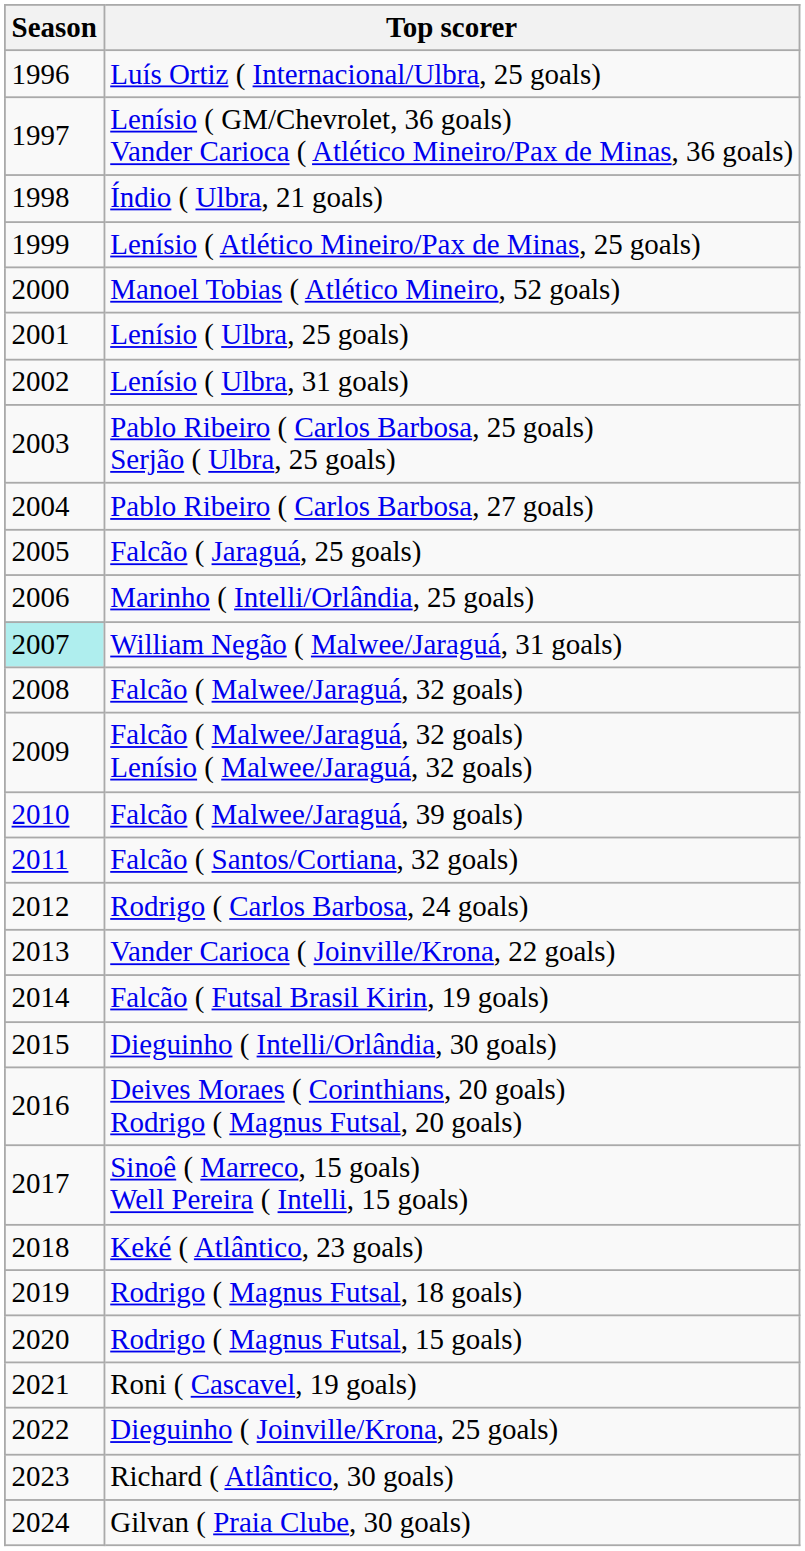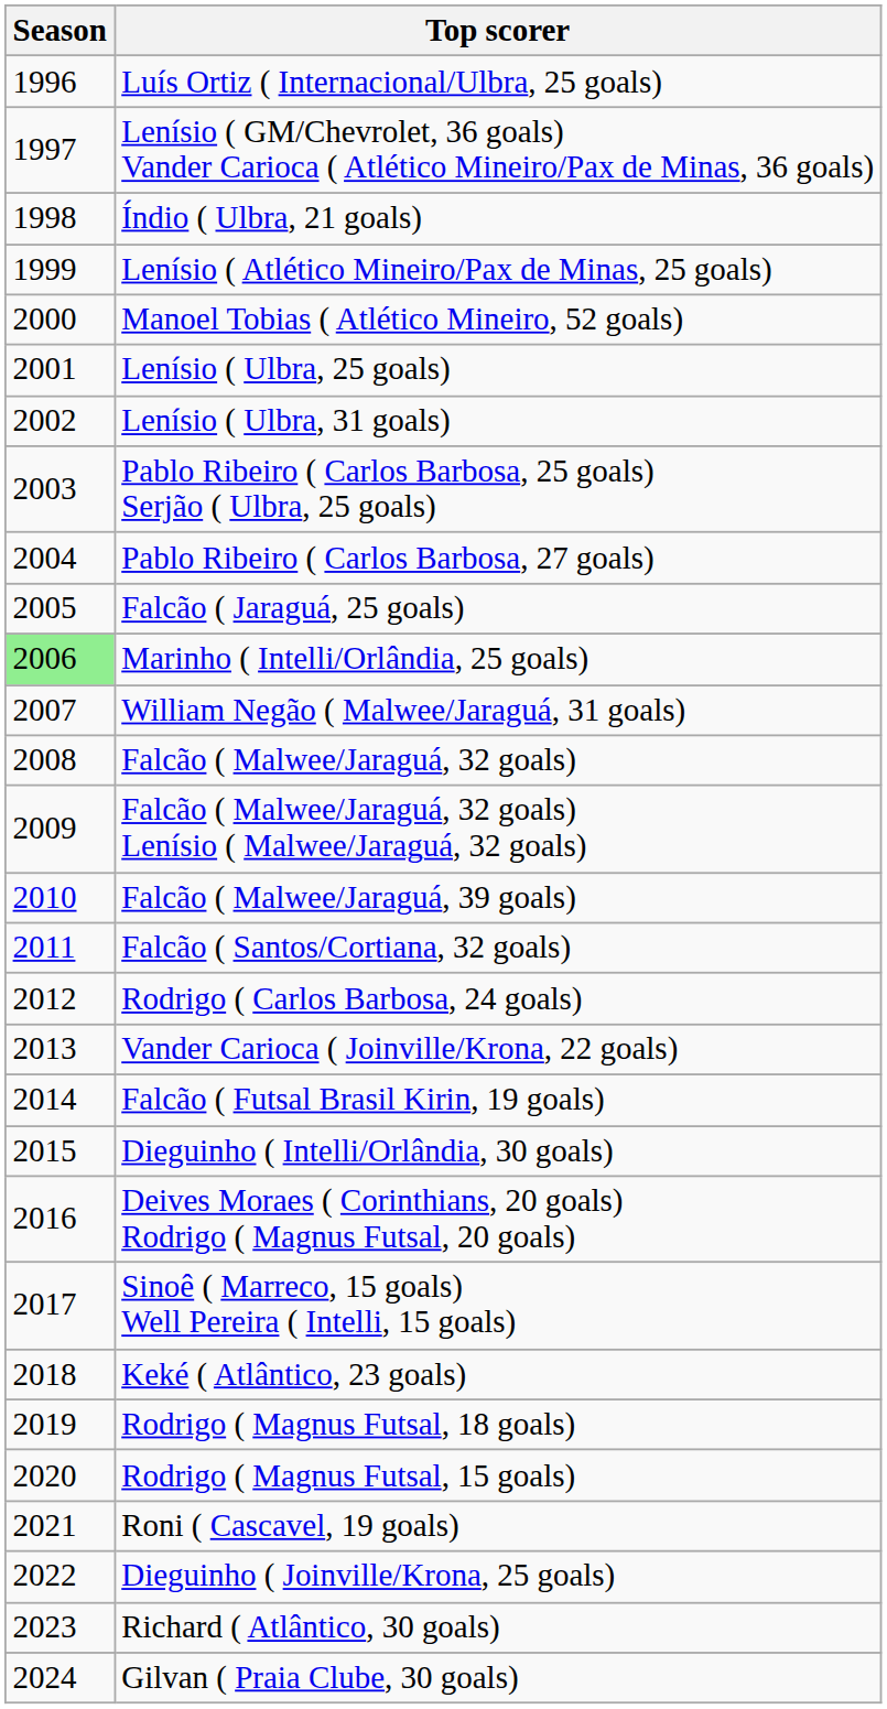Marinho ( Intelli/Orlândia, 25 goals) | Season: no background -> lightgreen background
William Negão ( Malwee/Jaraguá, 31 goals) | Season: paleturquoise background -> no background
